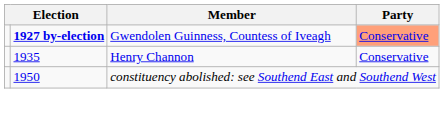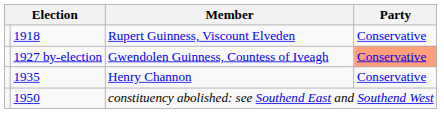+ row: 1918 | Rupert Guinness, Viscount Elveden | Conservative
Gwendolen Guinness, Countess of Iveagh | column 2: bold -> normal
